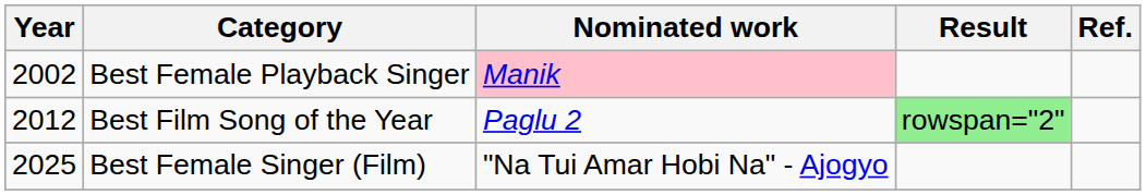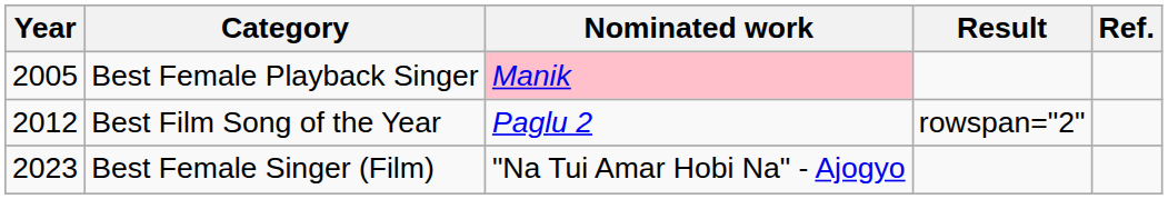Best Female Playback Singer | Year: 2002 -> 2005
Best Film Song of the Year | Result: lightgreen background -> no background
Best Female Singer (Film) | Year: 2025 -> 2023
